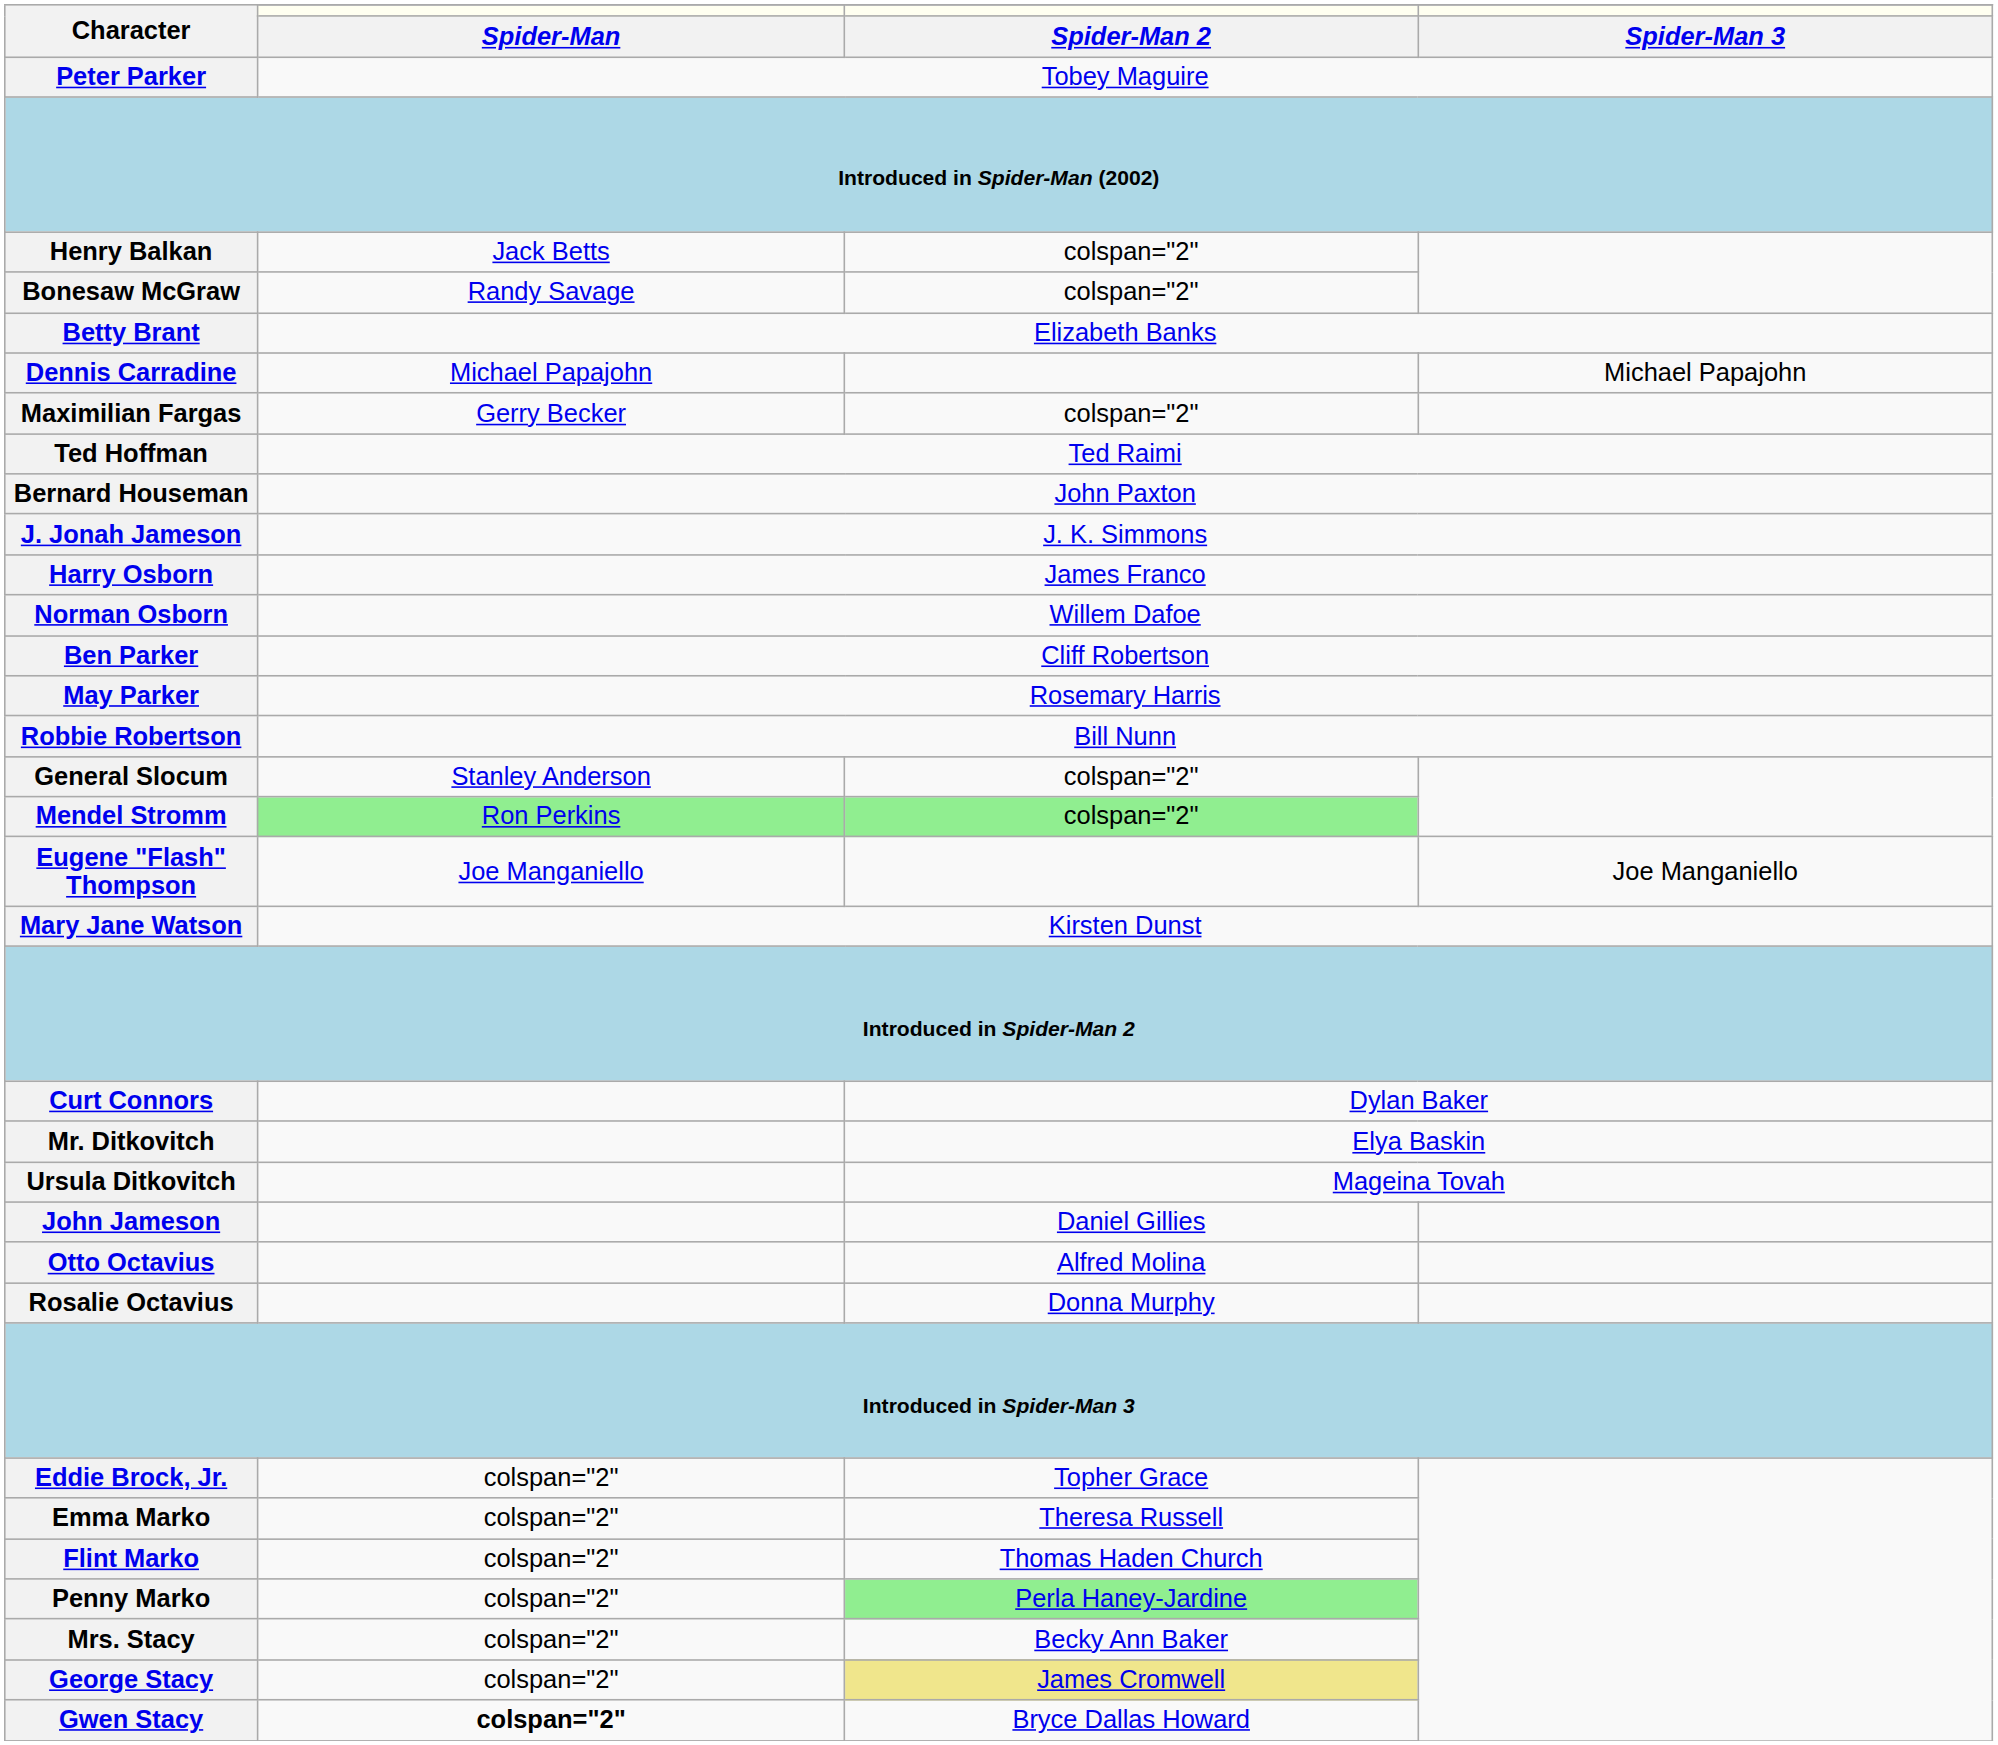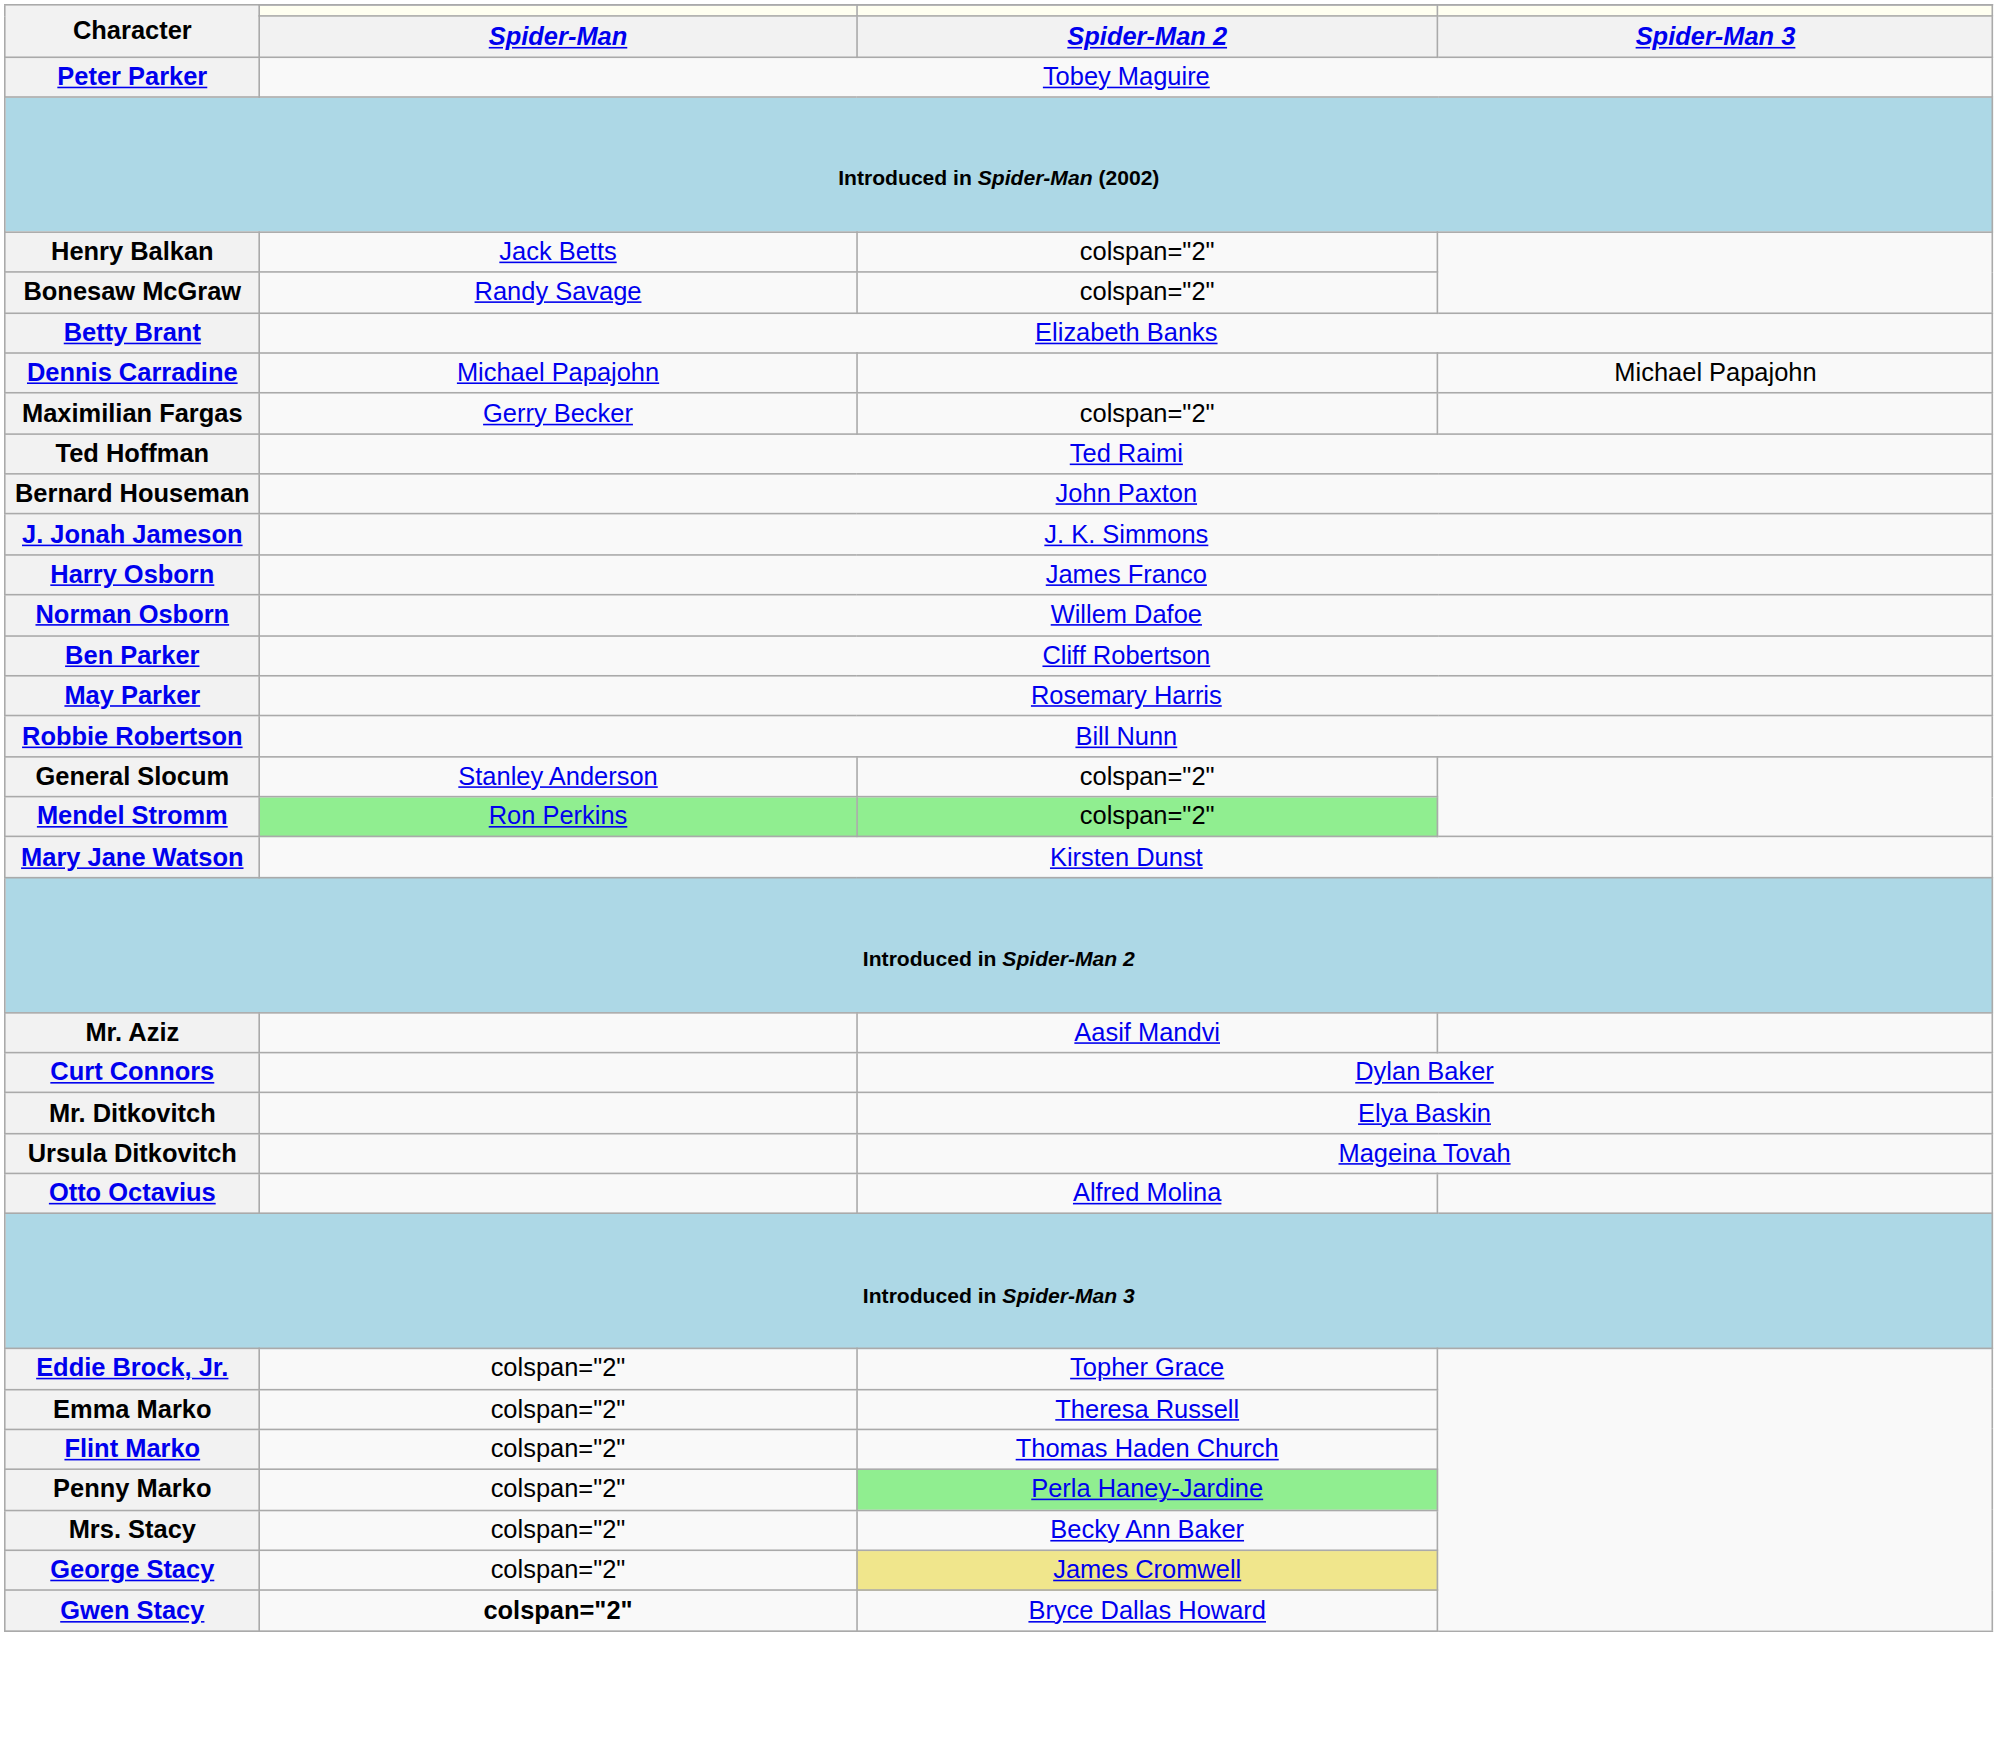- row: Eugene "Flash" Thompson | Joe Manganiello | Joe Manganiello
+ row: Mr. Aziz | Aasif Mandvi
- row: John Jameson | Daniel Gillies
- row: Rosalie Octavius | Donna Murphy
